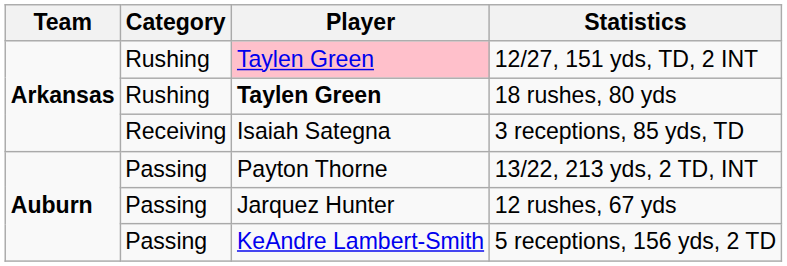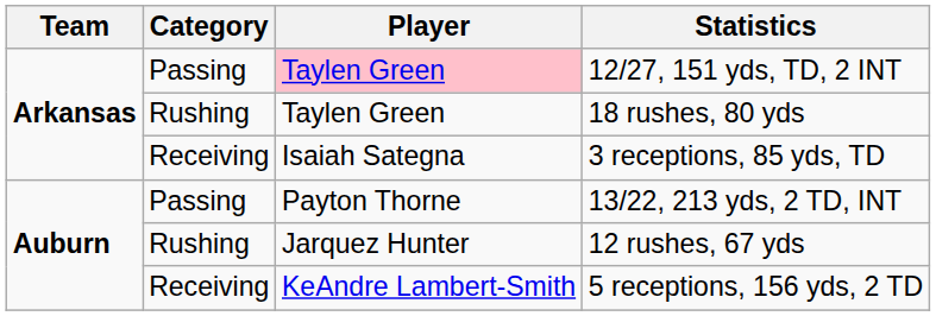12/27, 151 yds, TD, 2 INT | Category: Rushing -> Passing
18 rushes, 80 yds | Player: bold -> normal
12 rushes, 67 yds | Category: Passing -> Rushing
5 receptions, 156 yds, 2 TD | Category: Passing -> Receiving
